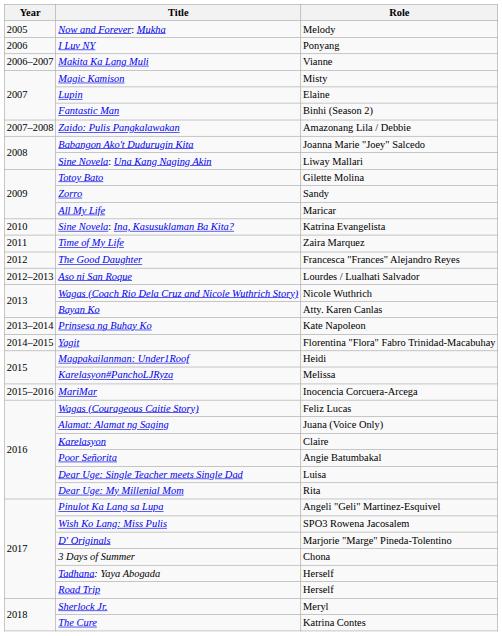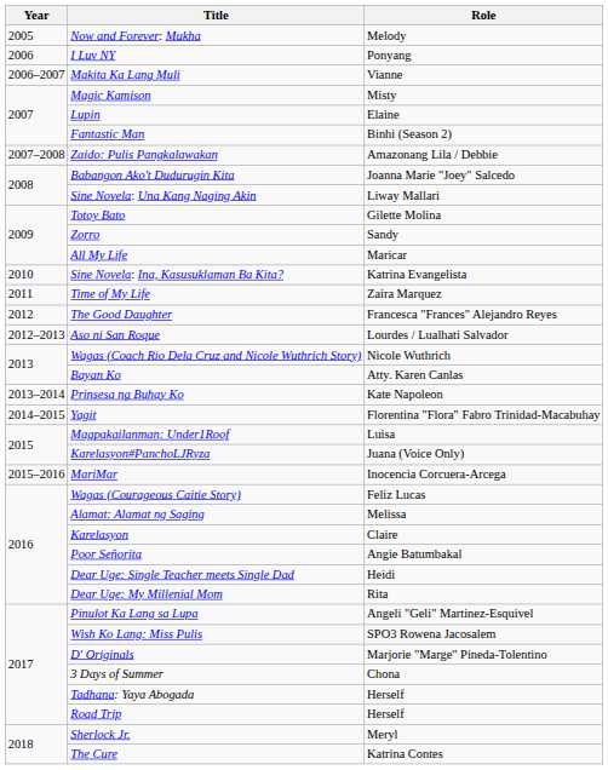Magpakailanman: Under1Roof | Role: Heidi -> Luisa
Karelasyon#PanchoLJRyza | Role: Melissa -> Juana (Voice Only)
Alamat: Alamat ng Saging | Role: Juana (Voice Only) -> Melissa
Dear Uge: Single Teacher meets Single Dad | Role: Luisa -> Heidi
